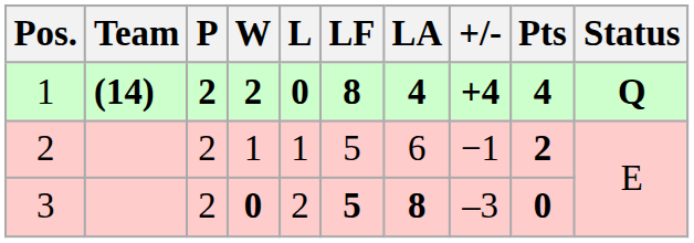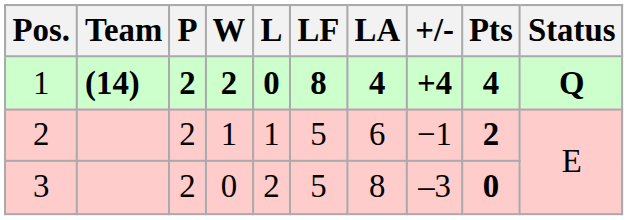3 | W: bold -> normal
3 | LF: bold -> normal
3 | LA: bold -> normal
